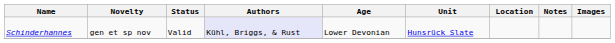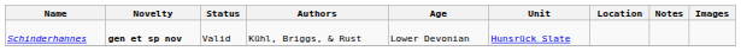Schinderhannes | Novelty: normal -> bold
Schinderhannes | Authors: lavender background -> no background
